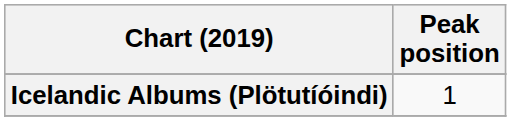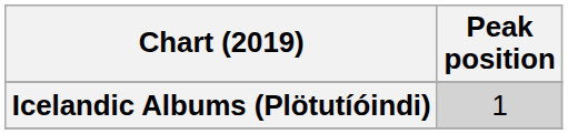Icelandic Albums (Plötutíóindi) | Peak position: no background -> lightgrey background
